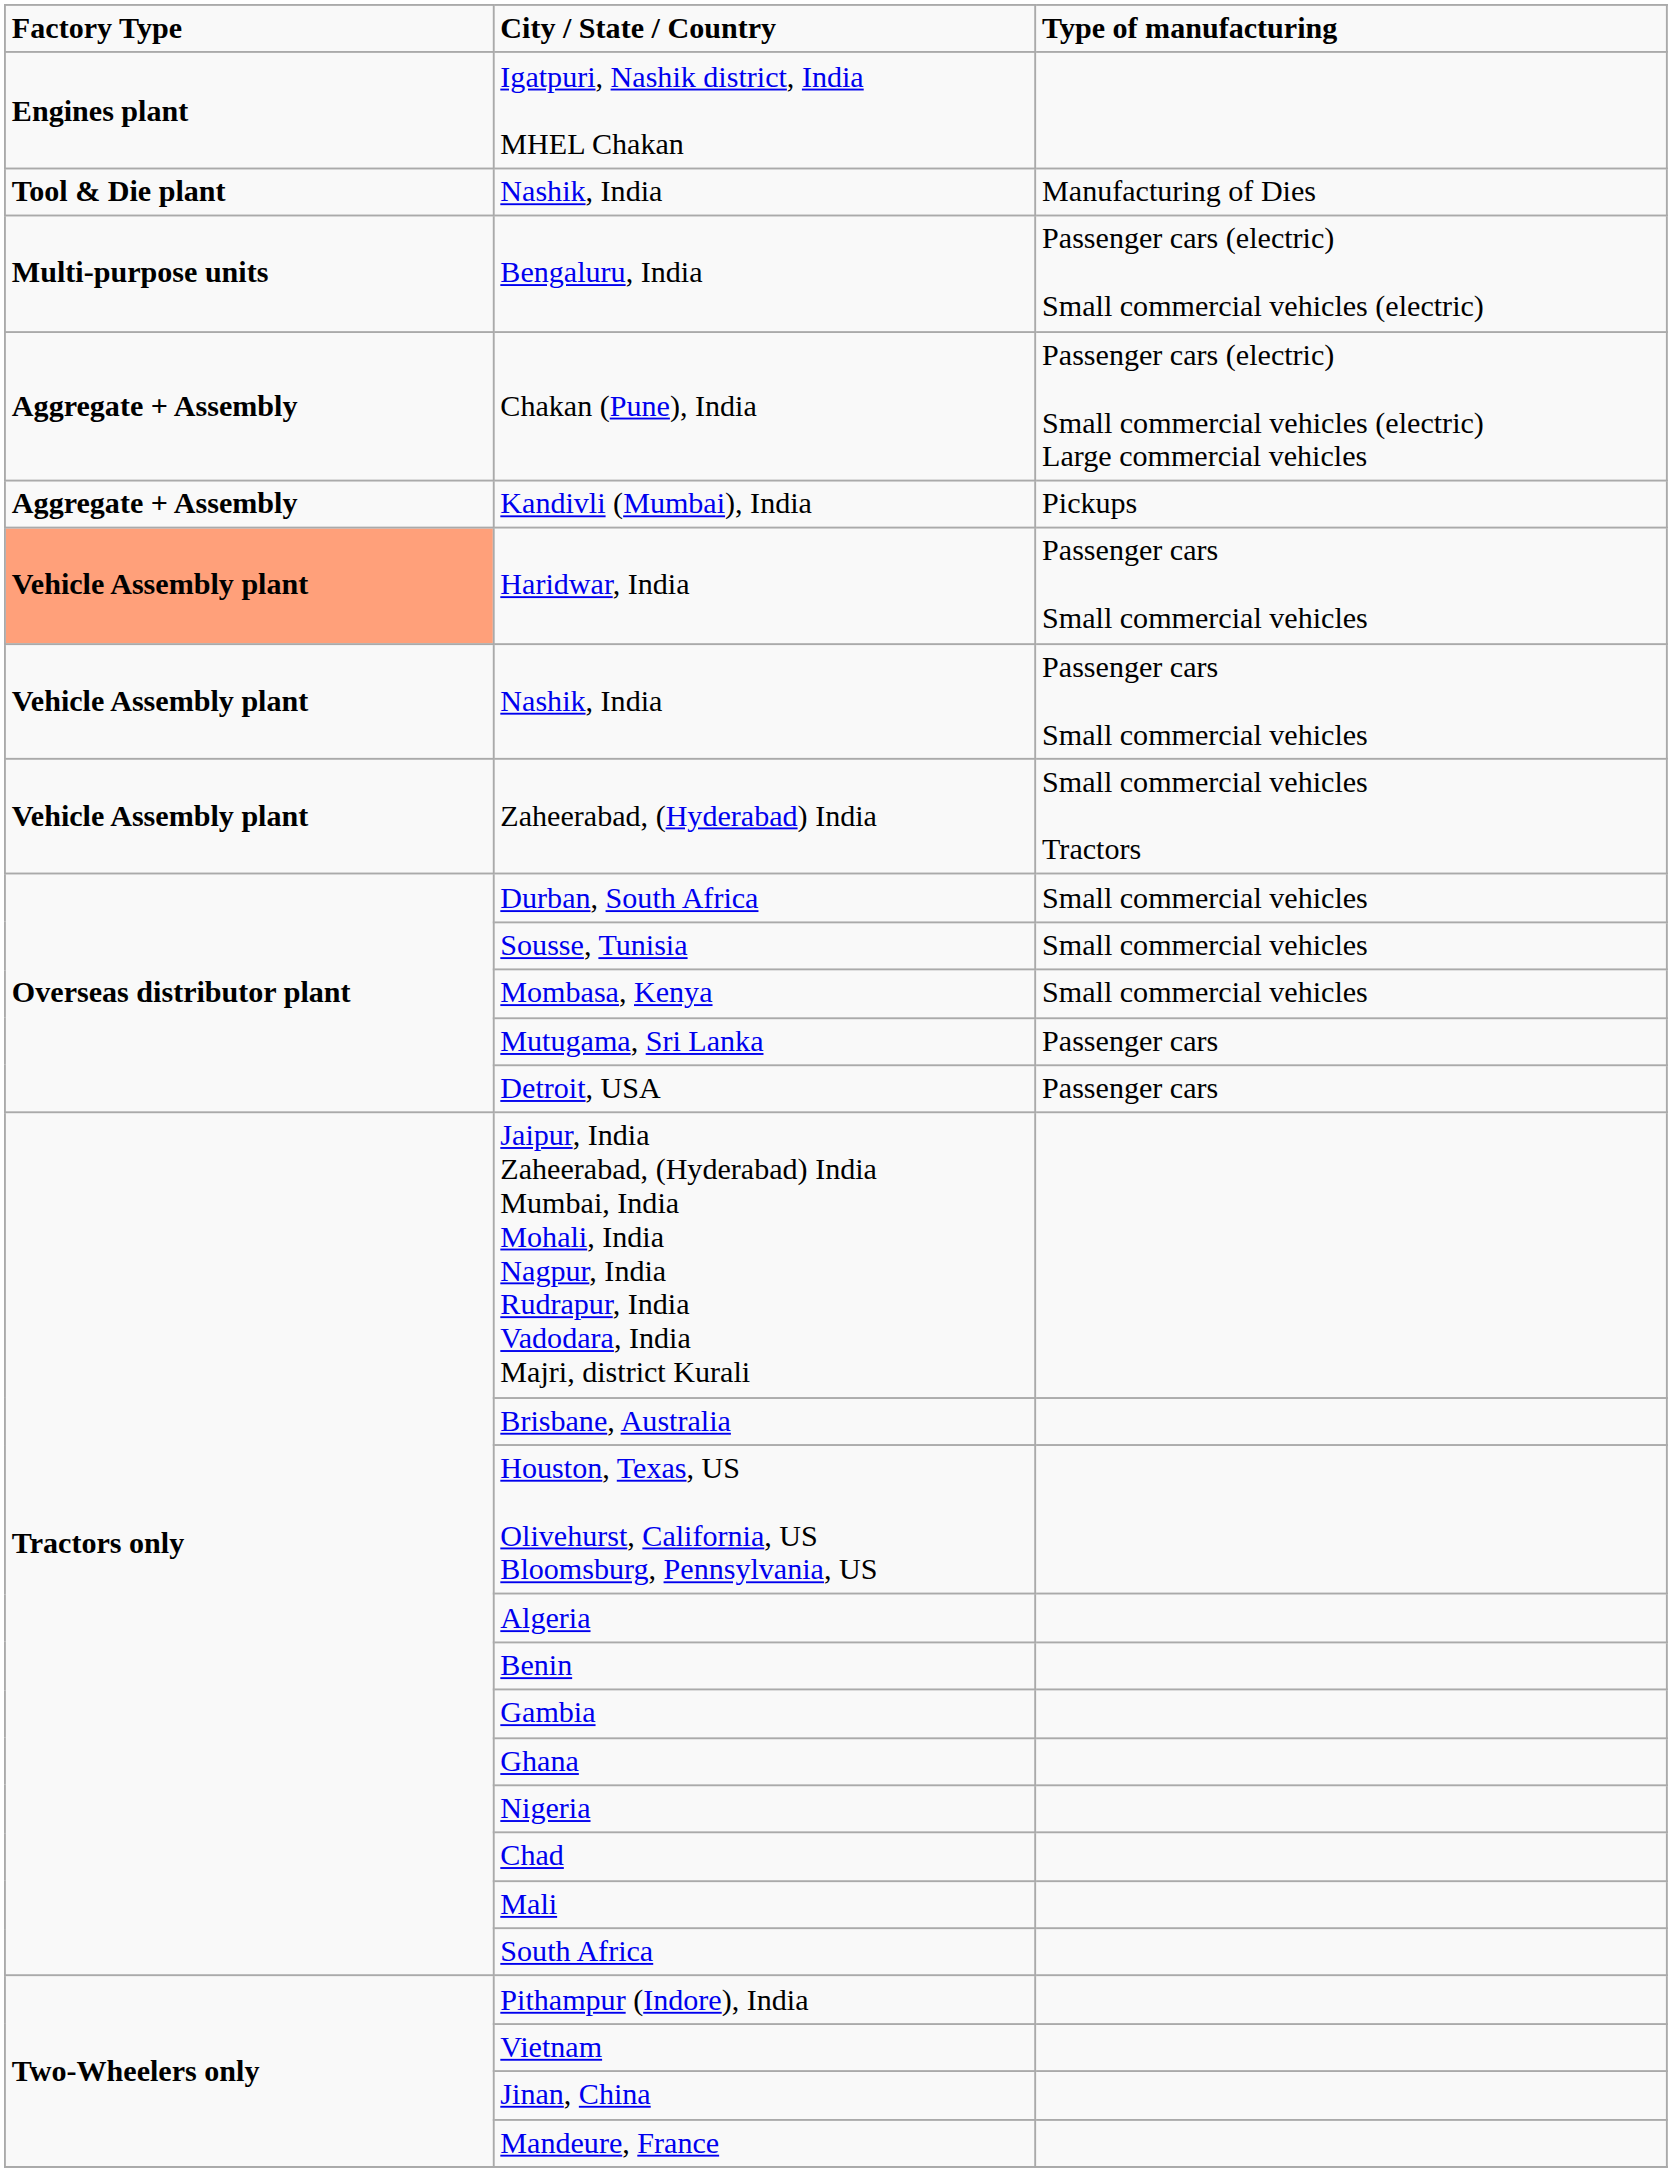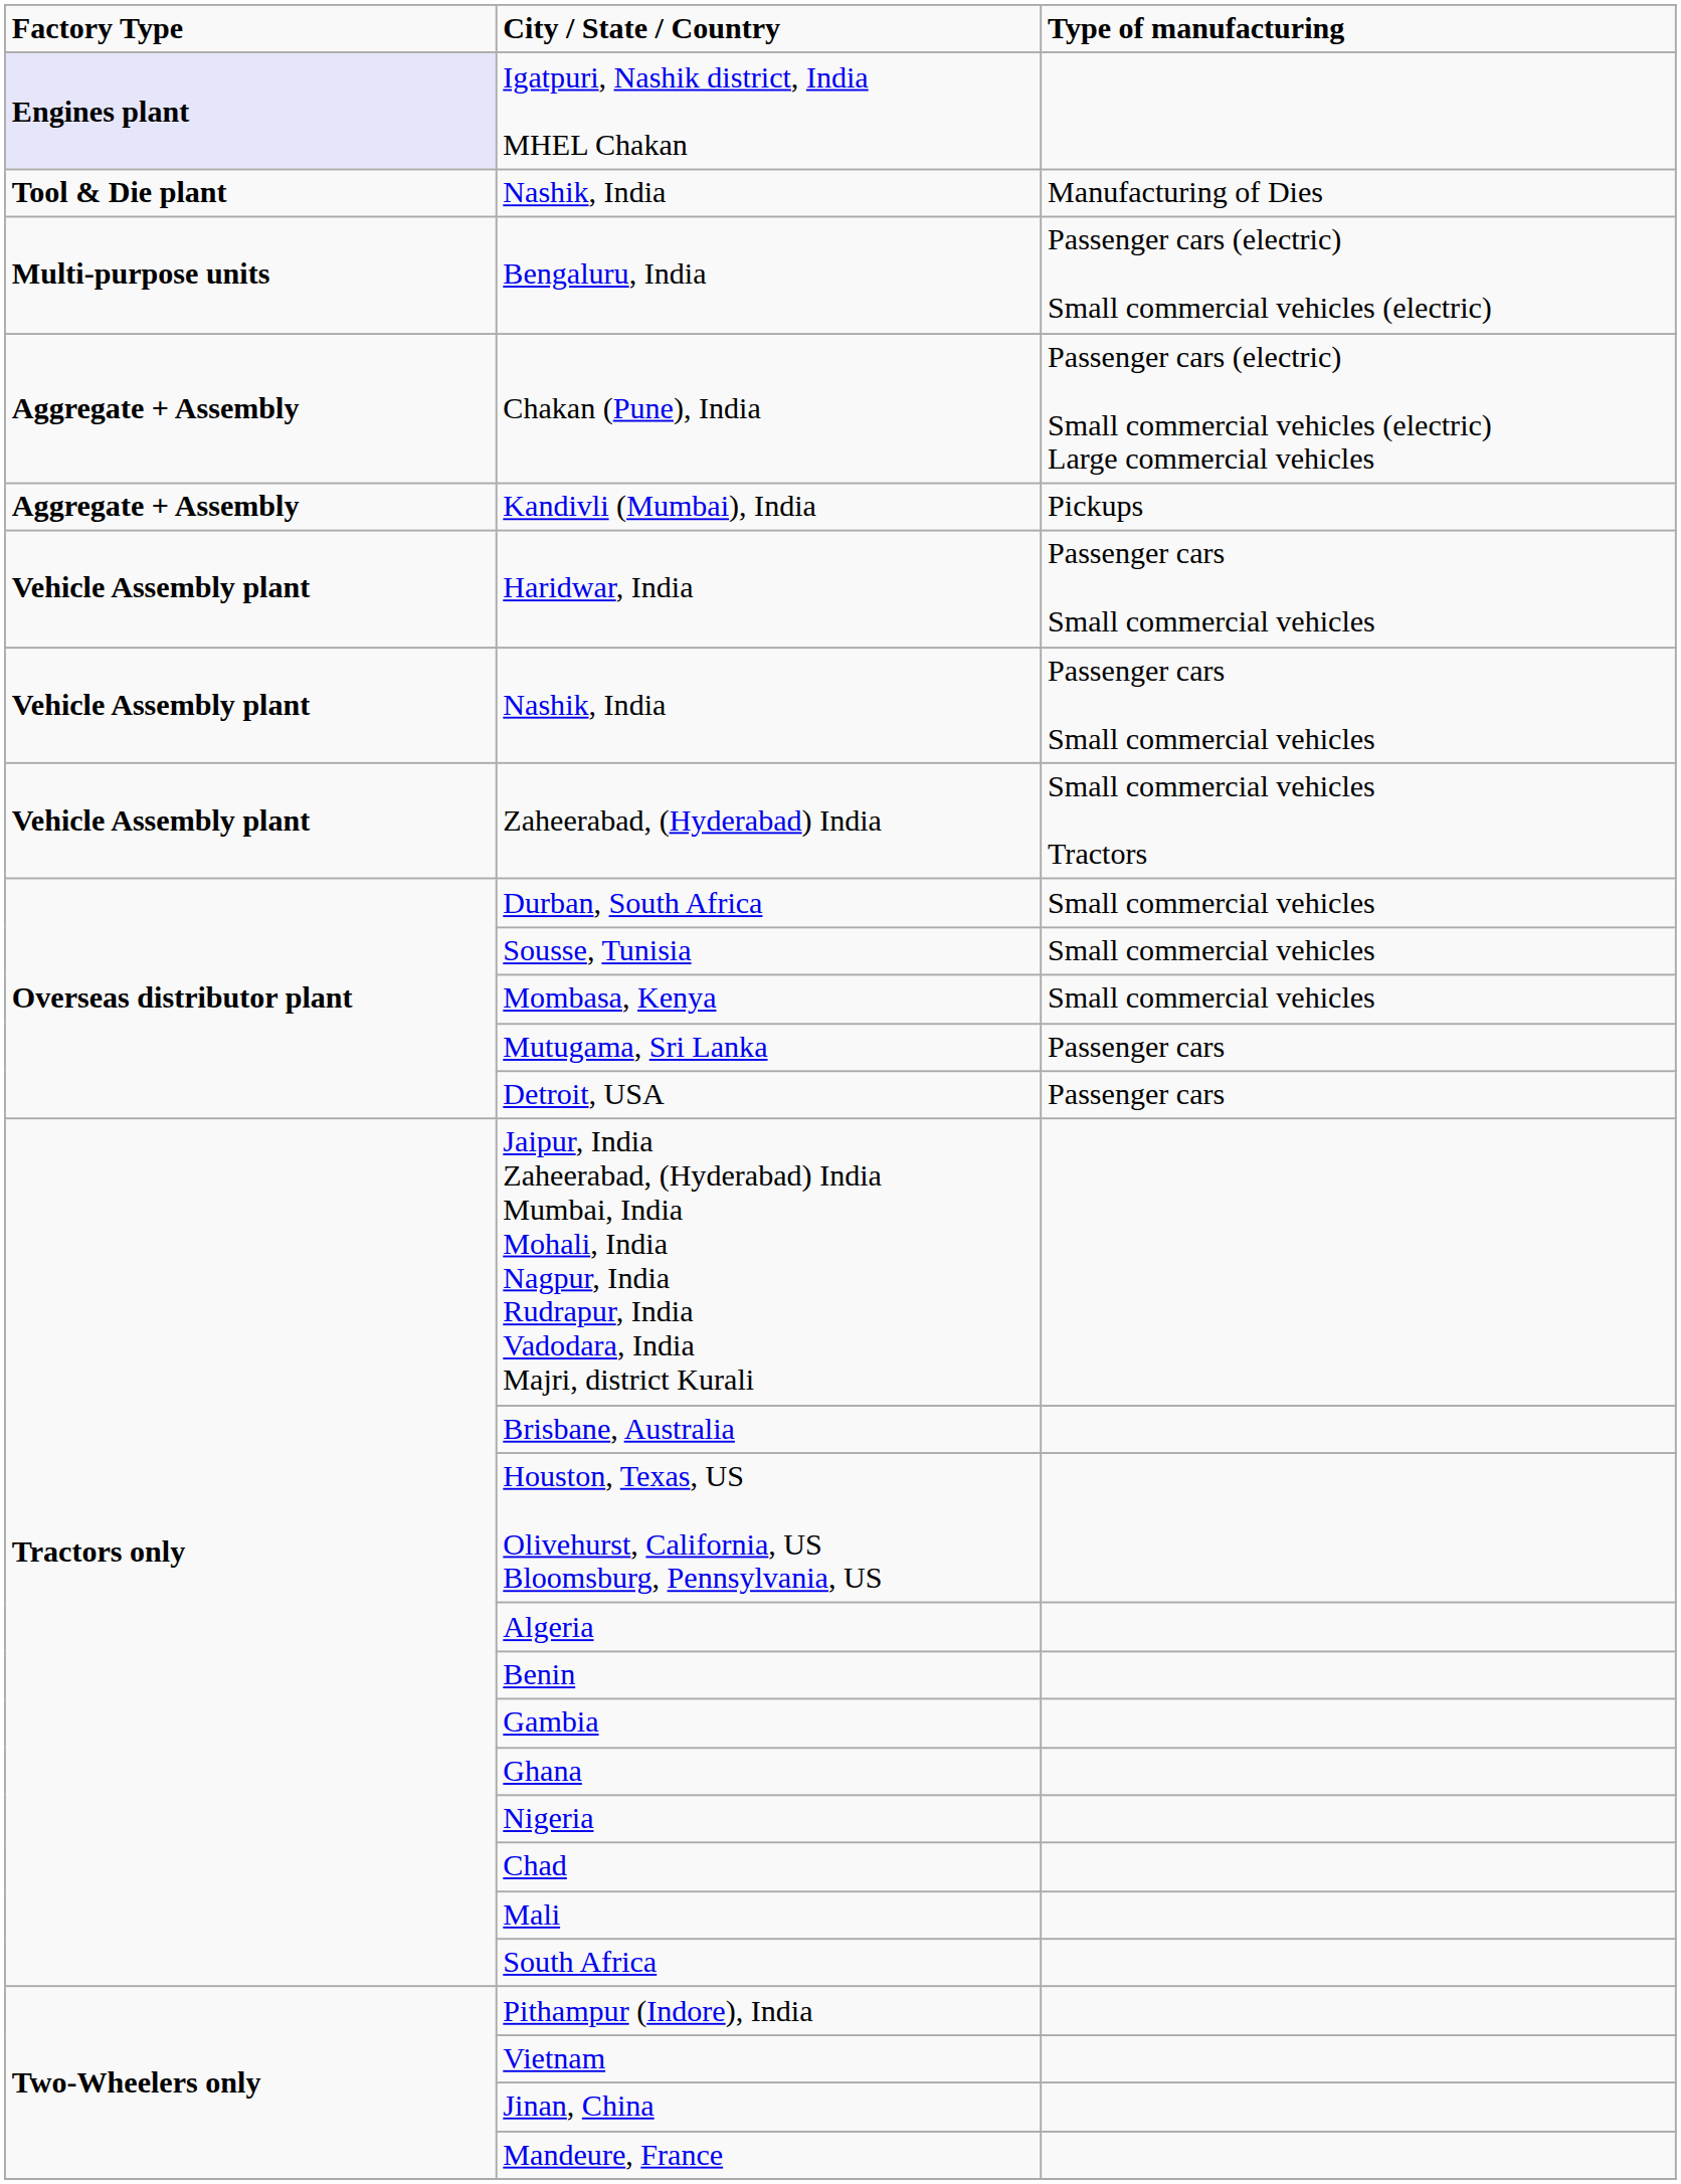Igatpuri, Nashik district, India MHEL Chakan | Factory Type: no background -> lavender background
Haridwar, India | Factory Type: lightsalmon background -> no background
